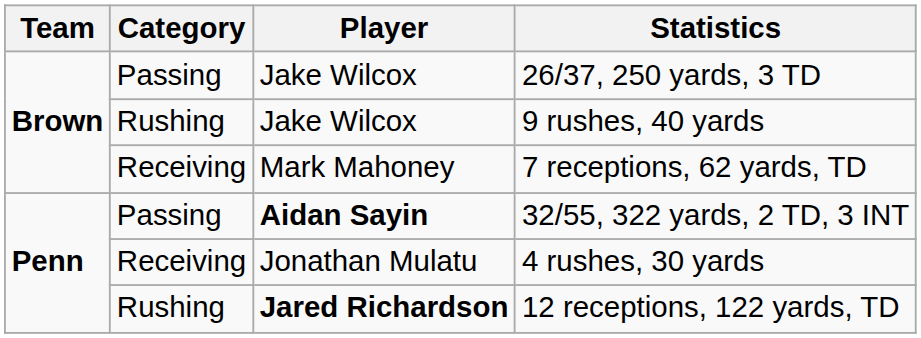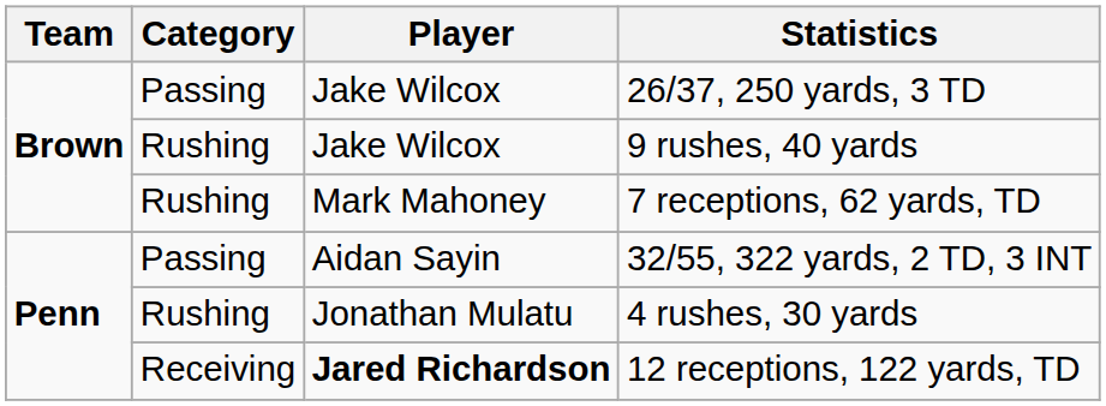7 receptions, 62 yards, TD | Category: Receiving -> Rushing
32/55, 322 yards, 2 TD, 3 INT | Player: bold -> normal
4 rushes, 30 yards | Category: Receiving -> Rushing
12 receptions, 122 yards, TD | Category: Rushing -> Receiving
